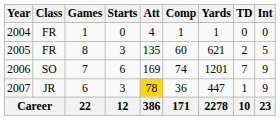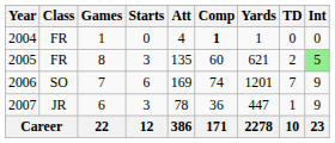2004 | Comp: normal -> bold
2005 | Int: no background -> lightgreen background
2007 | Att: gold background -> no background
